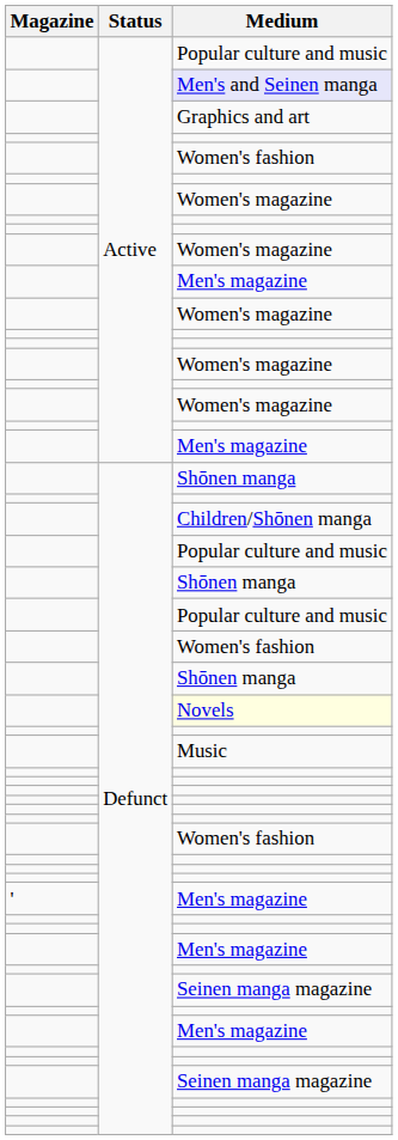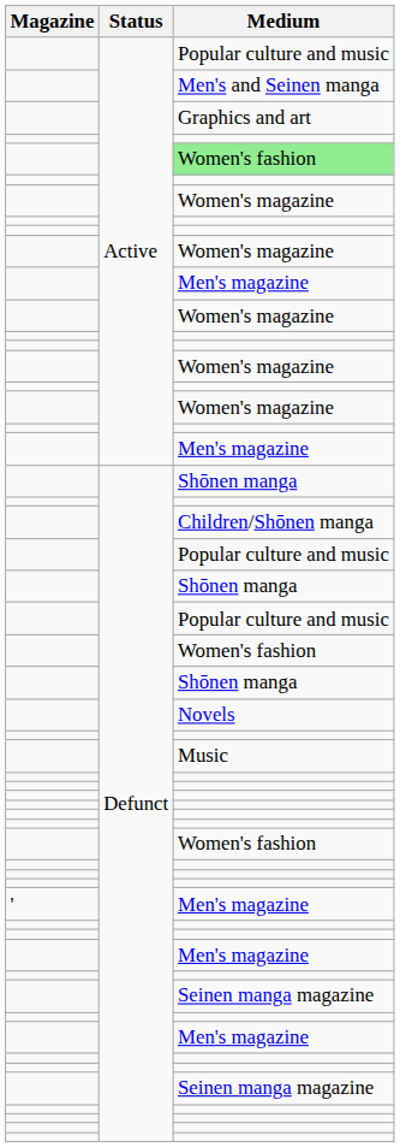Men's and Seinen manga | Medium: lavender background -> no background
Active / Women's fashion | Medium: no background -> lightgreen background
Novels | Medium: lightyellow background -> no background
